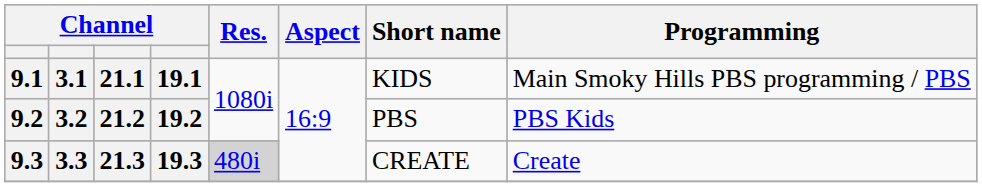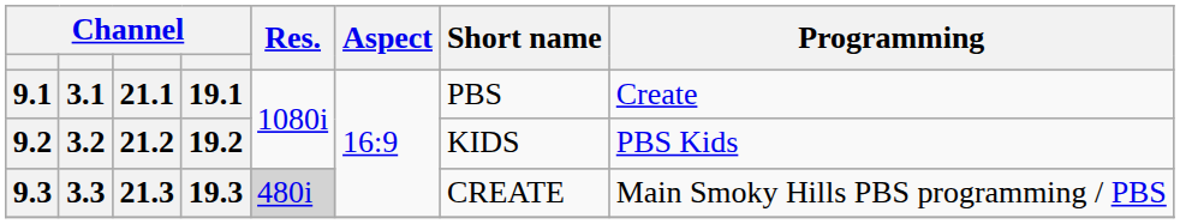9.1 | Short name: KIDS -> PBS
9.1 | Programming: Main Smoky Hills PBS programming / PBS -> Create
9.2 | Short name: PBS -> KIDS
9.3 | Programming: Create -> Main Smoky Hills PBS programming / PBS
